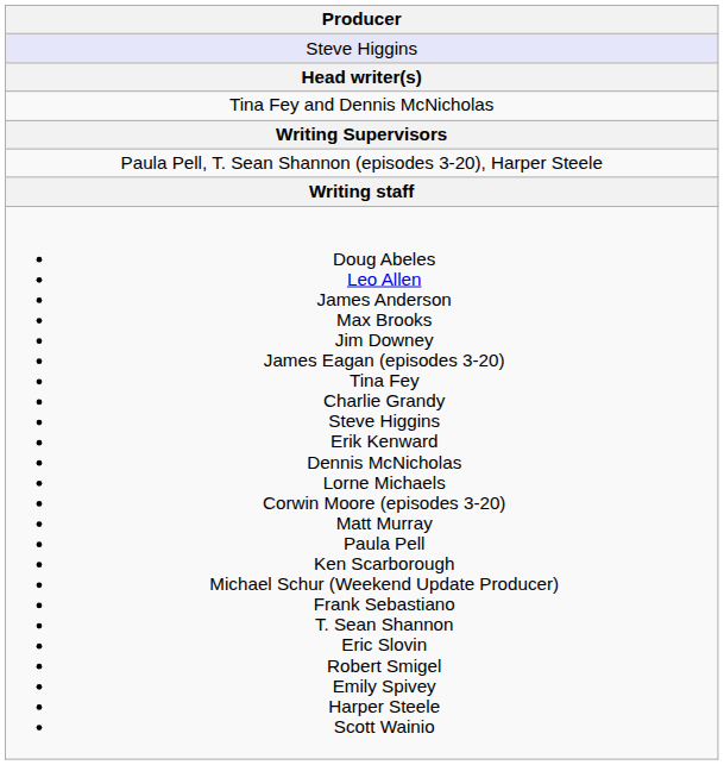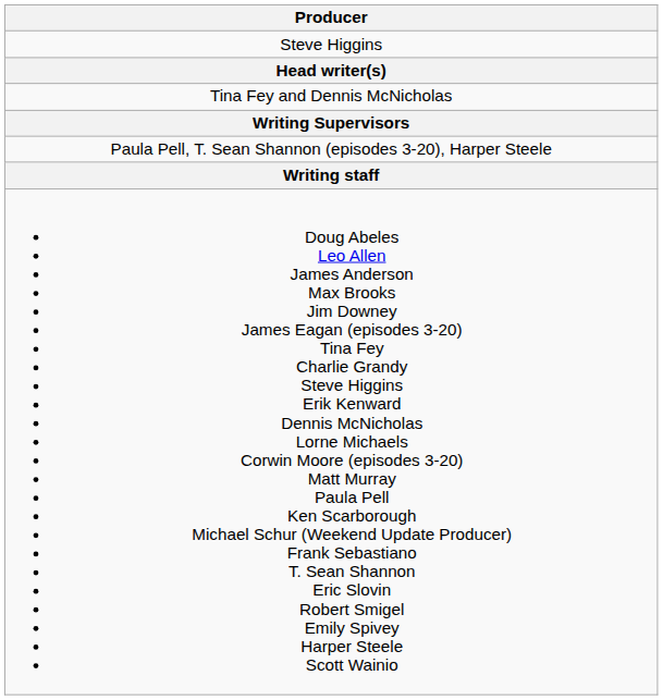row 2 | column 1: lavender background -> no background
